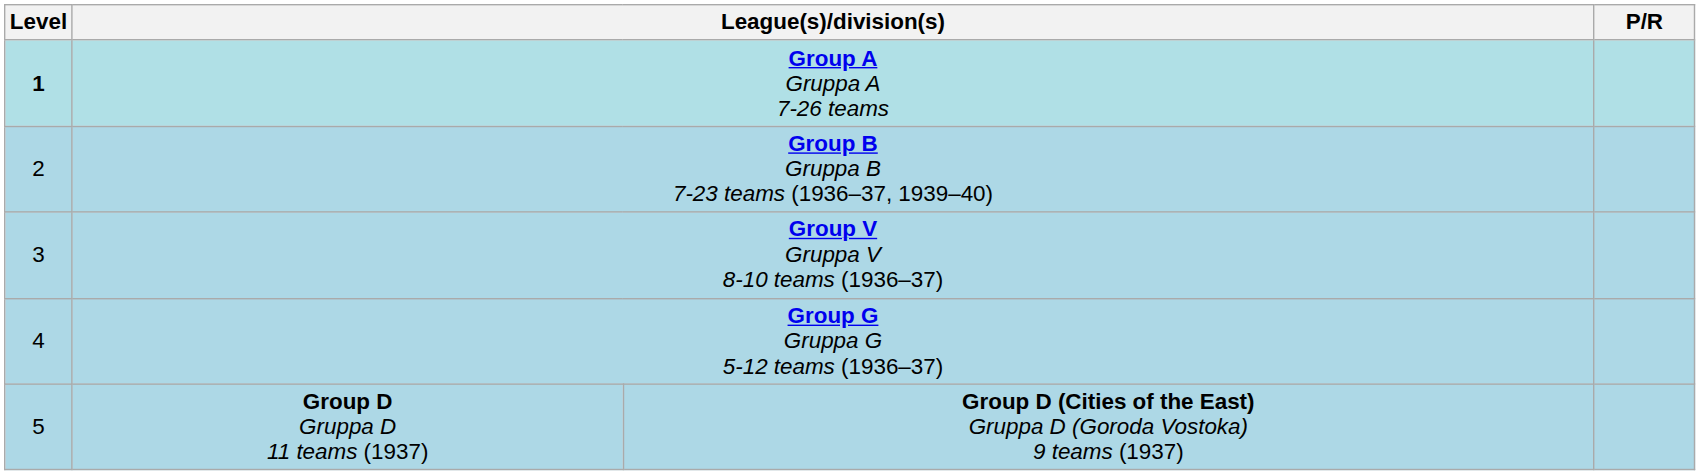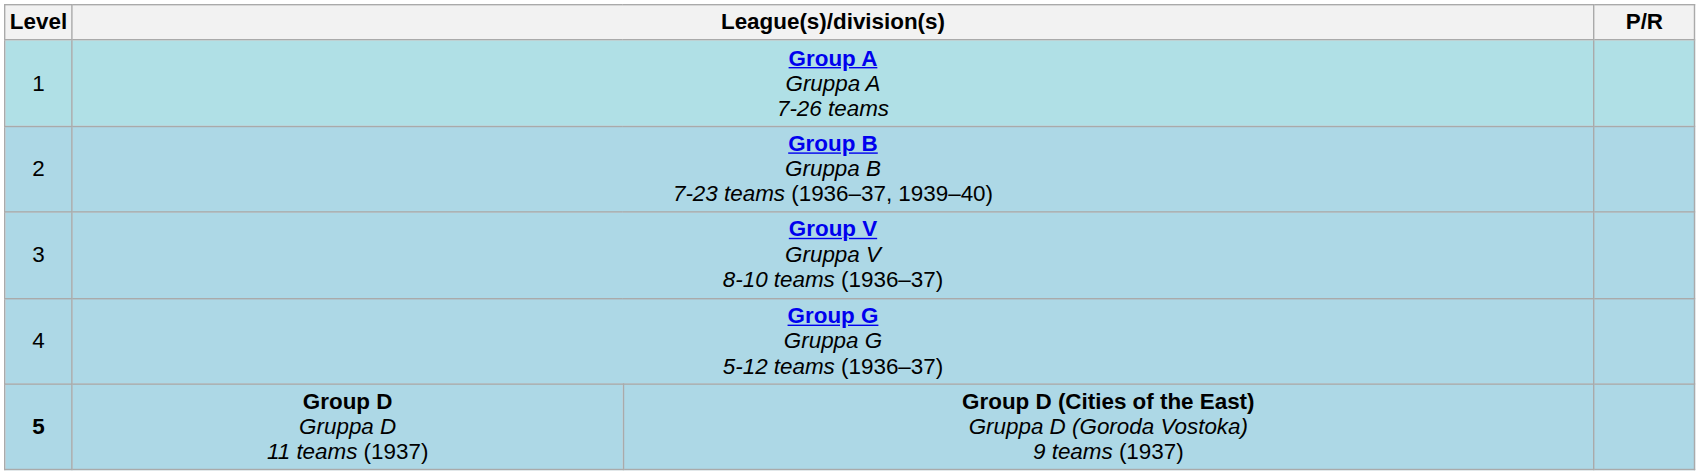Group A Gruppa A 7-26 teams | Level: bold -> normal
Group D Gruppa D 11 teams (1937) | Level: normal -> bold
